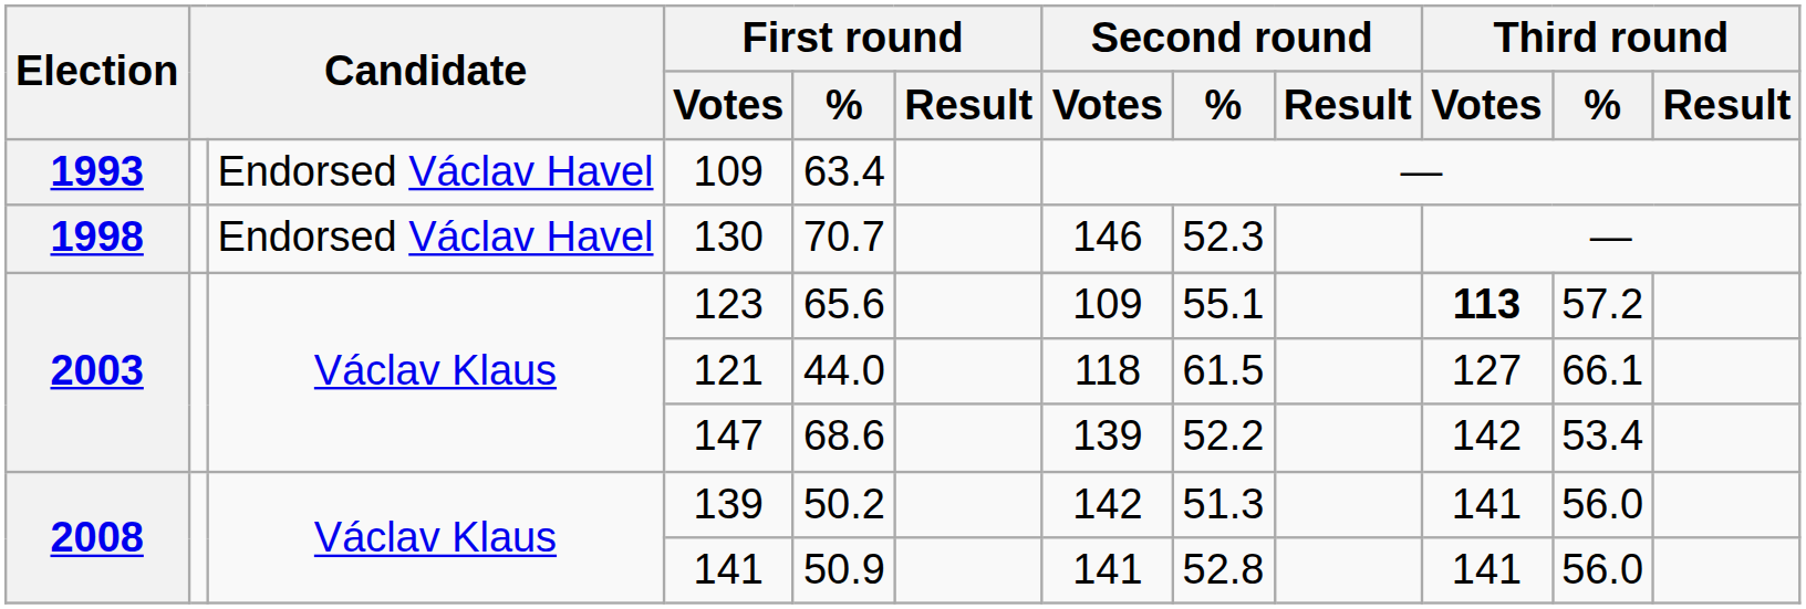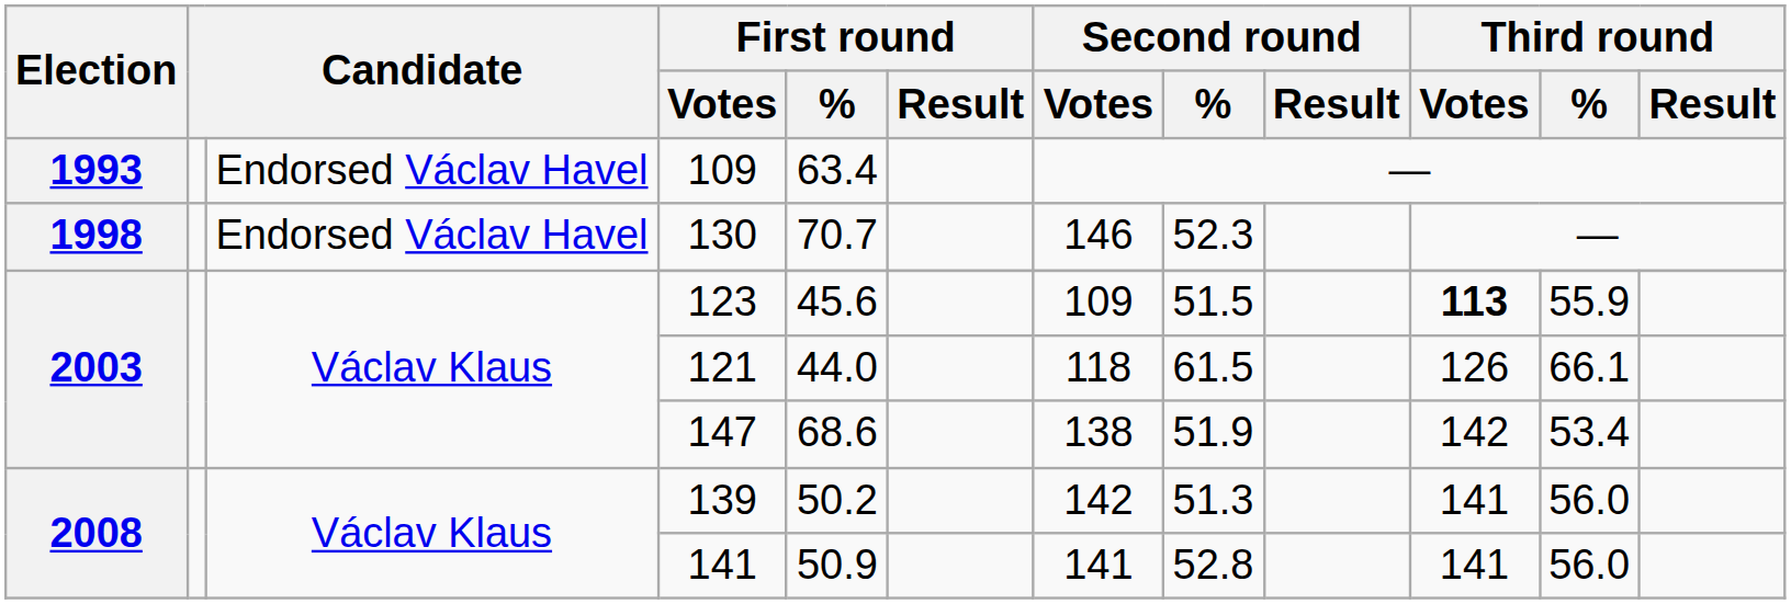123 | First round / %: 65.6 -> 45.6
123 | Second round / %: 55.1 -> 51.5
123 | Third round / %: 57.2 -> 55.9
121 | Third round / Votes: 127 -> 126
147 | Second round / Votes: 139 -> 138
147 | Second round / %: 52.2 -> 51.9
